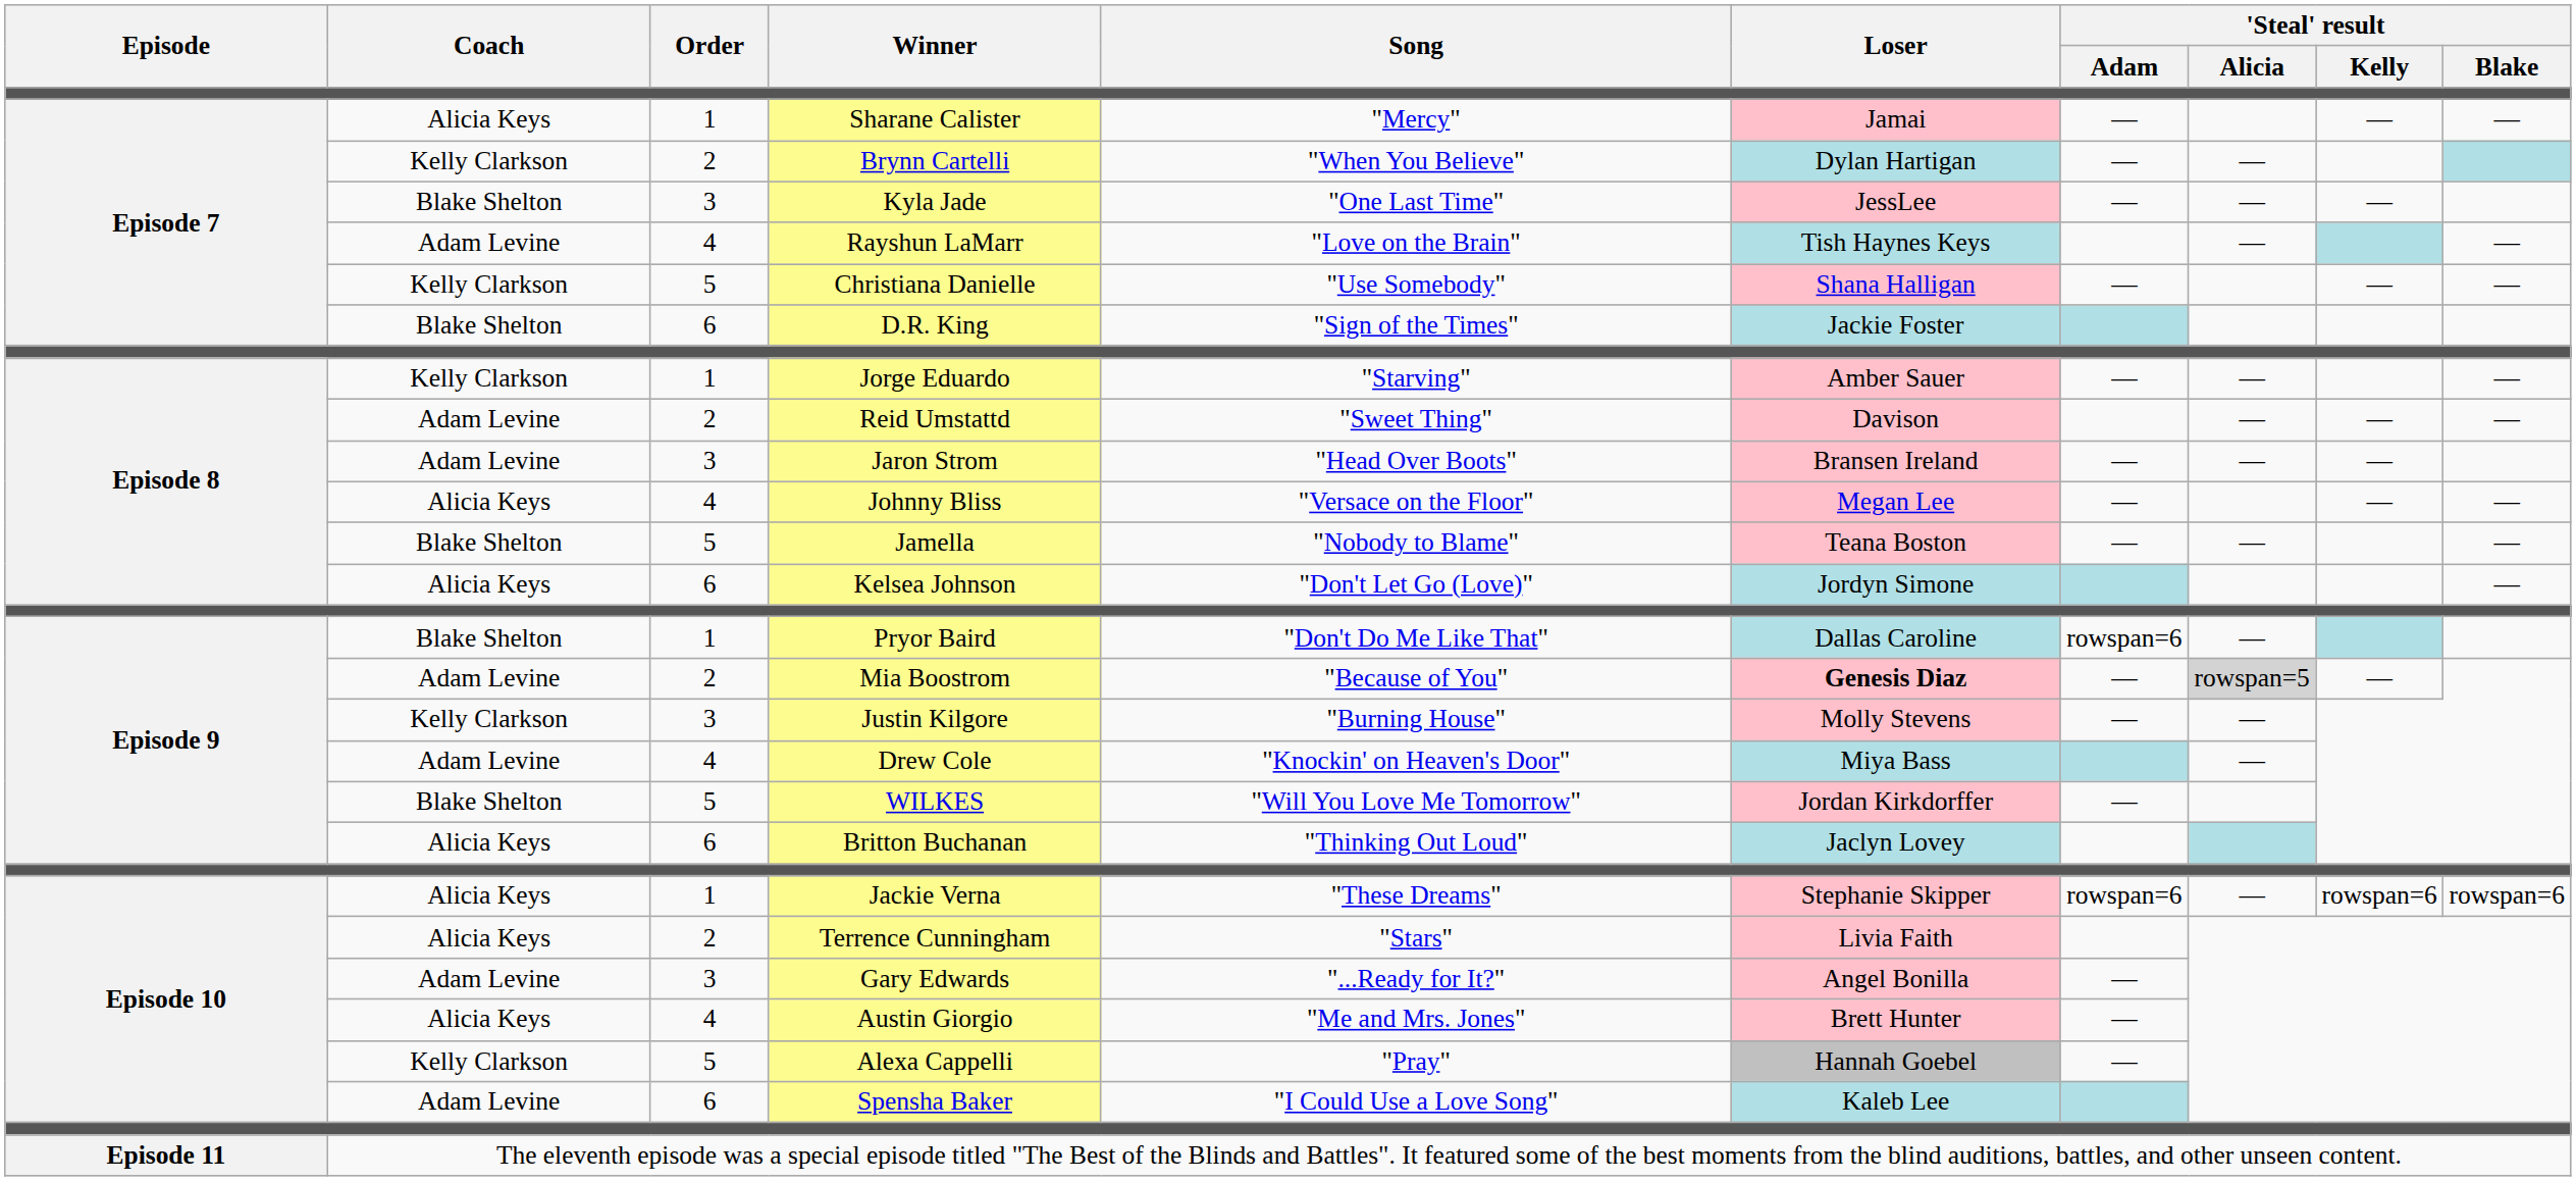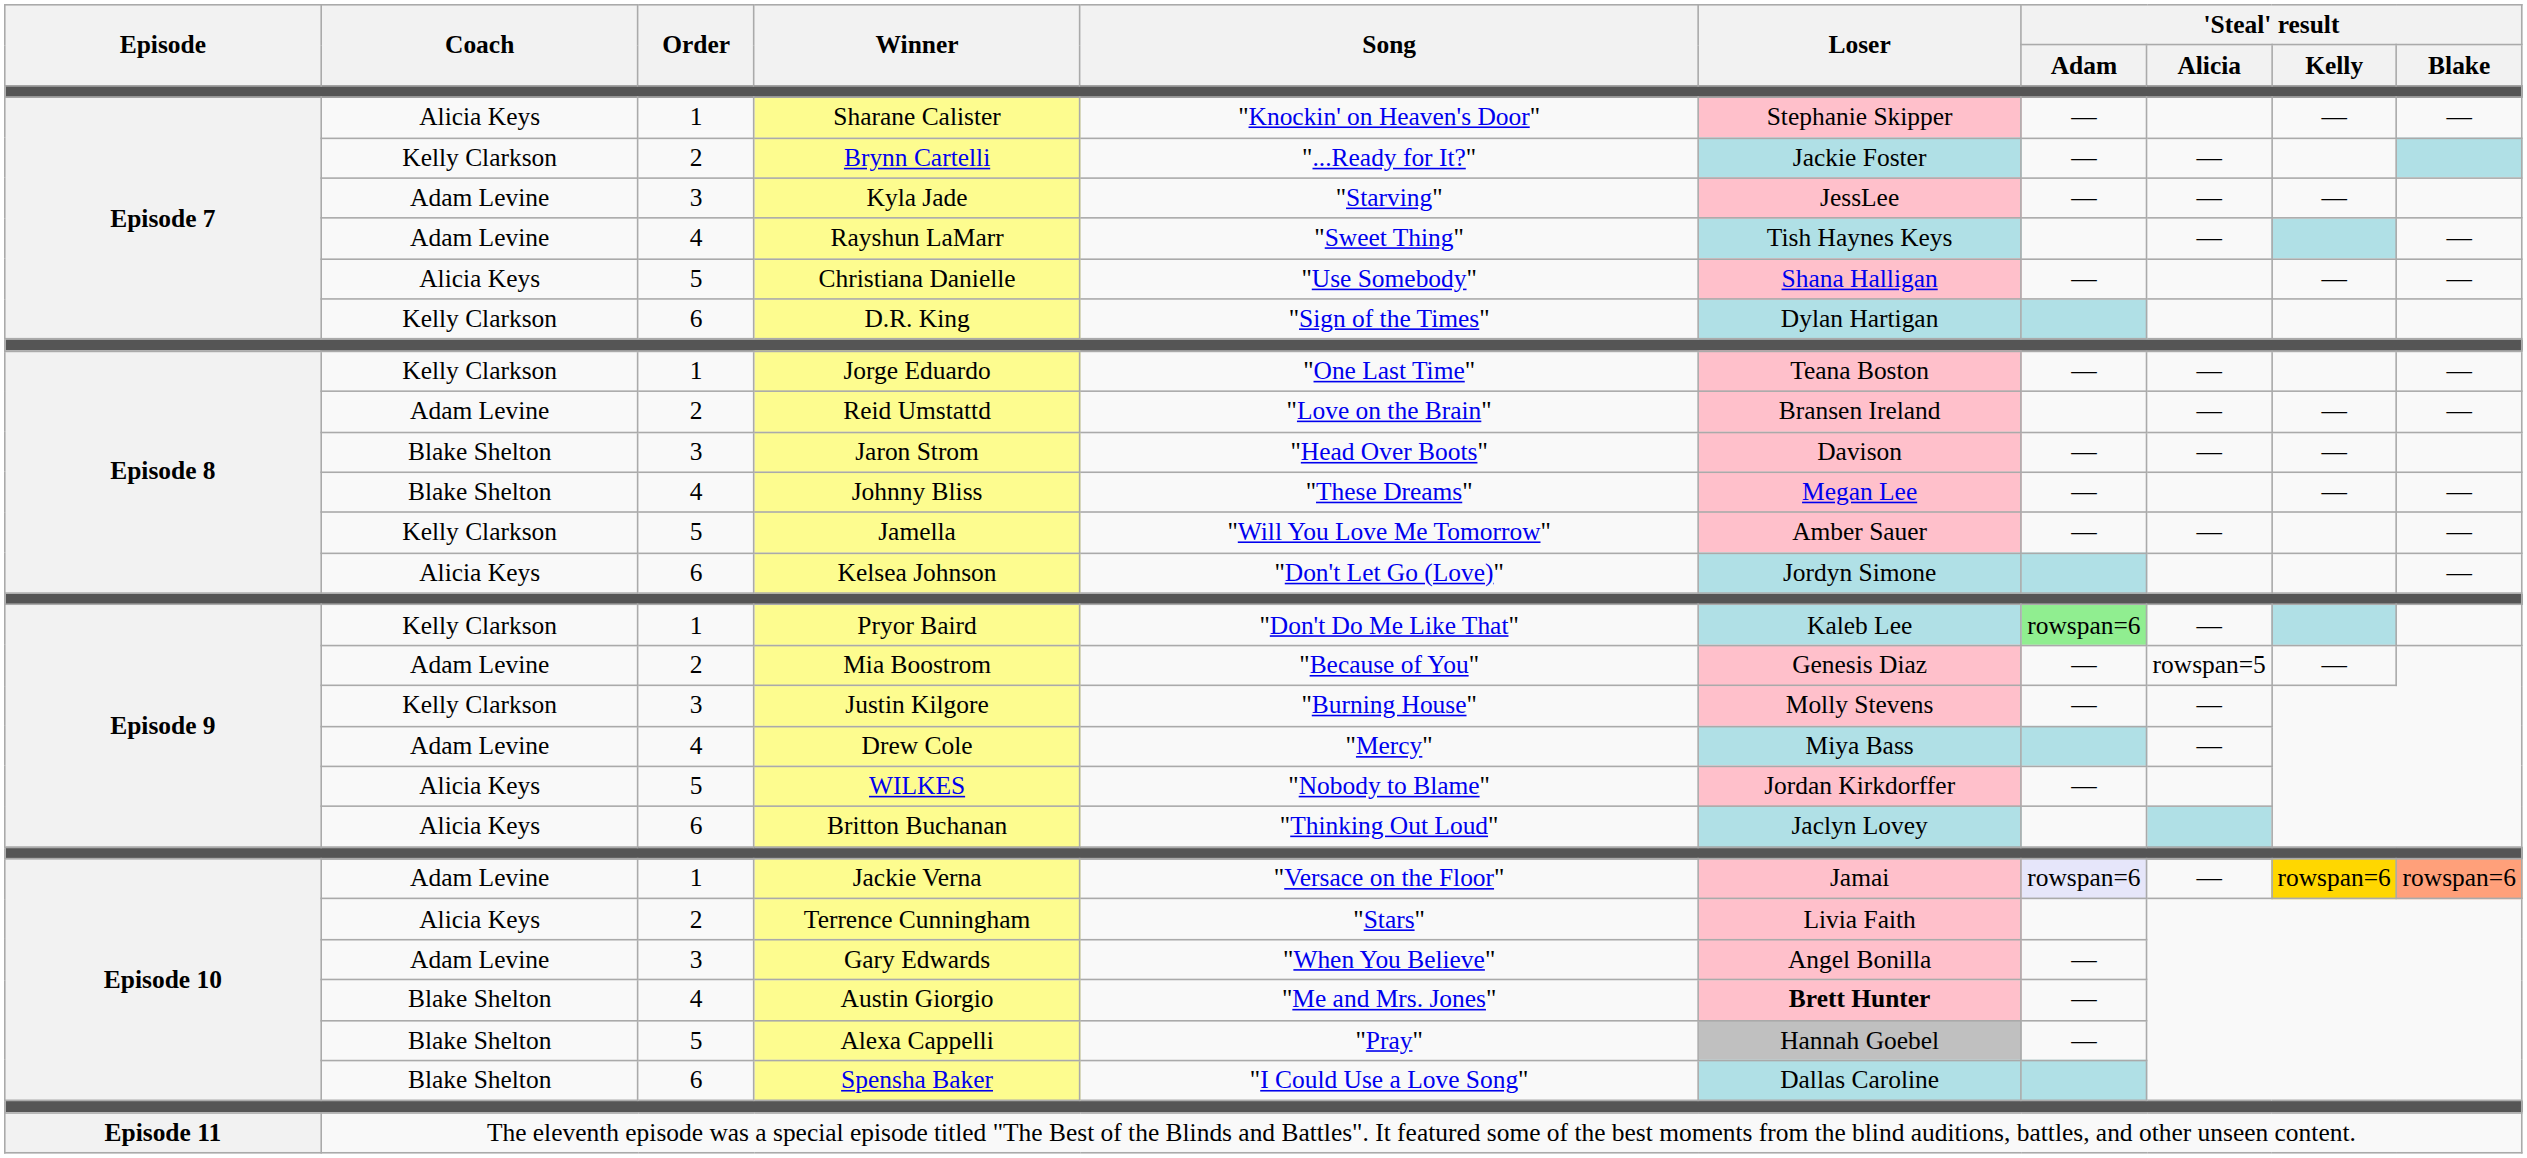Sharane Calister | Song: "Mercy" -> "Knockin' on Heaven's Door"
Sharane Calister | Loser: Jamai -> Stephanie Skipper
Brynn Cartelli | Song: "When You Believe" -> "...Ready for It?"
Brynn Cartelli | Loser: Dylan Hartigan -> Jackie Foster
Kyla Jade | Coach: Blake Shelton -> Adam Levine
Kyla Jade | Song: "One Last Time" -> "Starving"
Rayshun LaMarr | Song: "Love on the Brain" -> "Sweet Thing"
Christiana Danielle | Coach: Kelly Clarkson -> Alicia Keys
D.R. King | Coach: Blake Shelton -> Kelly Clarkson
D.R. King | Loser: Jackie Foster -> Dylan Hartigan
Jorge Eduardo | Song: "Starving" -> "One Last Time"
Jorge Eduardo | Loser: Amber Sauer -> Teana Boston
Reid Umstattd | Song: "Sweet Thing" -> "Love on the Brain"
Reid Umstattd | Loser: Davison -> Bransen Ireland
Jaron Strom | Coach: Adam Levine -> Blake Shelton
Jaron Strom | Loser: Bransen Ireland -> Davison
Johnny Bliss | Coach: Alicia Keys -> Blake Shelton
Johnny Bliss | Song: "Versace on the Floor" -> "These Dreams"
Jamella | Coach: Blake Shelton -> Kelly Clarkson
Jamella | Song: "Nobody to Blame" -> "Will You Love Me Tomorrow"
Jamella | Loser: Teana Boston -> Amber Sauer
Pryor Baird | Coach: Blake Shelton -> Kelly Clarkson
Pryor Baird | Loser: Dallas Caroline -> Kaleb Lee
Pryor Baird | 'Steal' result / Adam: no background -> lightgreen background
Mia Boostrom | Loser: bold -> normal
Mia Boostrom | 'Steal' result / Alicia: lightgrey background -> no background
Drew Cole | Song: "Knockin' on Heaven's Door" -> "Mercy"
WILKES | Coach: Blake Shelton -> Alicia Keys
WILKES | Song: "Will You Love Me Tomorrow" -> "Nobody to Blame"
Jackie Verna | Coach: Alicia Keys -> Adam Levine
Jackie Verna | Song: "These Dreams" -> "Versace on the Floor"
Jackie Verna | Loser: Stephanie Skipper -> Jamai
Jackie Verna | 'Steal' result / Adam: no background -> lavender background
Jackie Verna | 'Steal' result / Kelly: no background -> gold background
Jackie Verna | 'Steal' result / Blake: no background -> lightsalmon background
Gary Edwards | Song: "...Ready for It?" -> "When You Believe"
Austin Giorgio | Coach: Alicia Keys -> Blake Shelton
Austin Giorgio | Loser: normal -> bold
Alexa Cappelli | Coach: Kelly Clarkson -> Blake Shelton
Spensha Baker | Coach: Adam Levine -> Blake Shelton
Spensha Baker | Loser: Kaleb Lee -> Dallas Caroline
